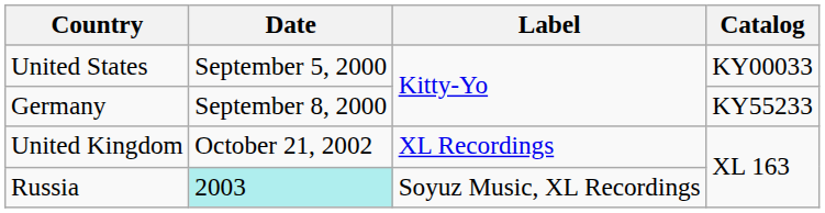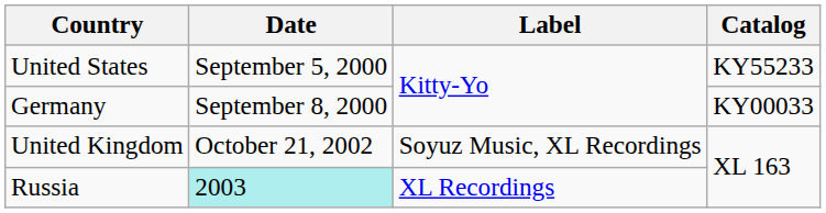United States | Catalog: KY00033 -> KY55233
Germany | Catalog: KY55233 -> KY00033
United Kingdom | Label: XL Recordings -> Soyuz Music, XL Recordings
Russia | Label: Soyuz Music, XL Recordings -> XL Recordings
